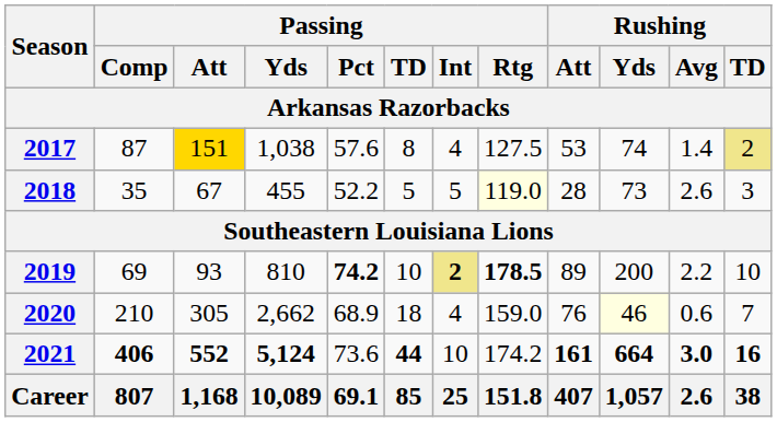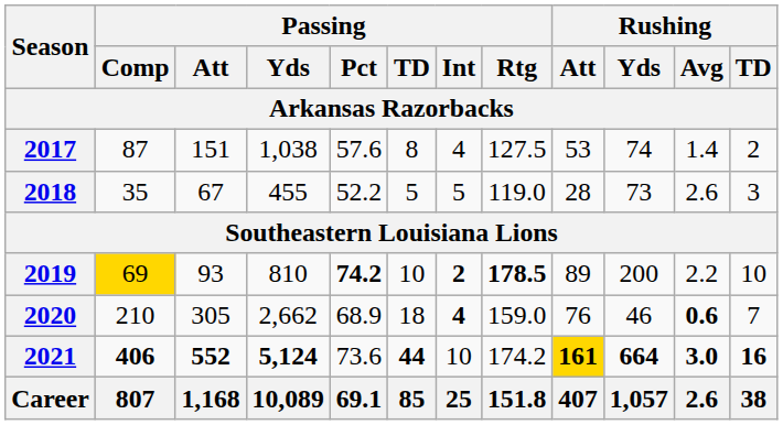2017 | Passing / Att: gold background -> no background
2017 | Rushing / TD: khaki background -> no background
2018 | Passing / Rtg: lightyellow background -> no background
2019 | Passing / Comp: no background -> gold background
2019 | Passing / Int: khaki background -> no background
2020 | Passing / Int: normal -> bold
2020 | Rushing / Yds: lightyellow background -> no background
2020 | Rushing / Avg: normal -> bold
2021 | Rushing / Att: no background -> gold background
